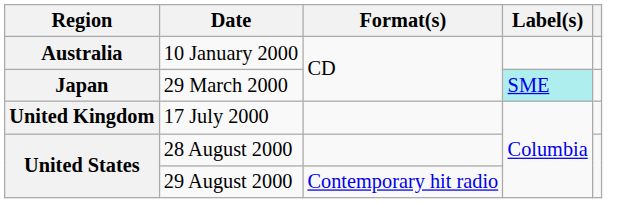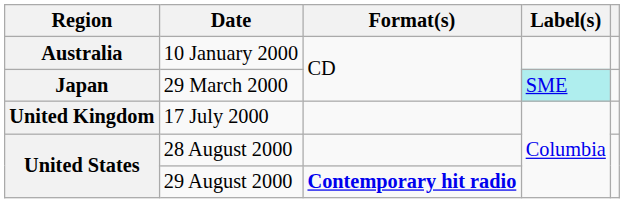29 August 2000 | Format(s): normal -> bold
